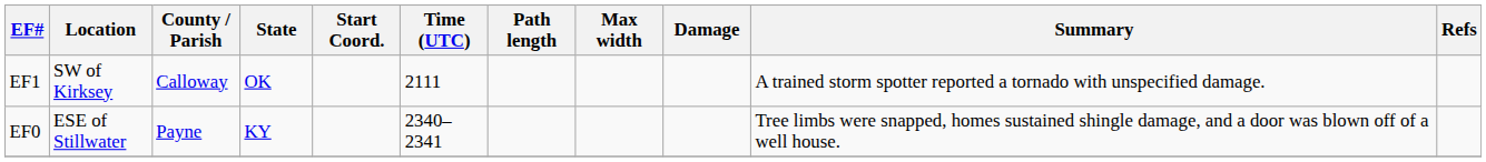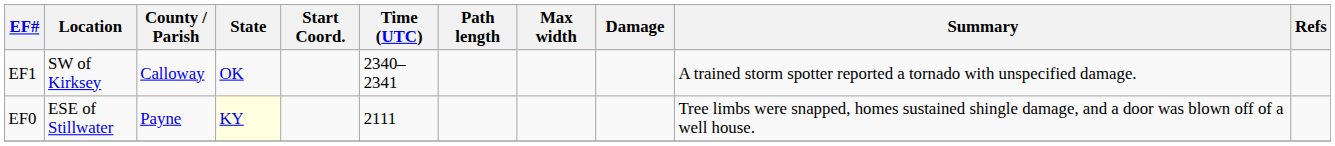EF1 | Time (UTC): 2111 -> 2340–2341
EF0 | State: no background -> lightyellow background
EF0 | Time (UTC): 2340–2341 -> 2111
